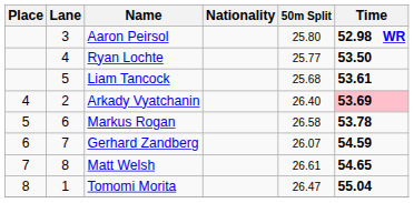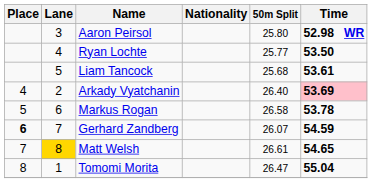Gerhard Zandberg | Place: normal -> bold
Matt Welsh | Lane: no background -> gold background
